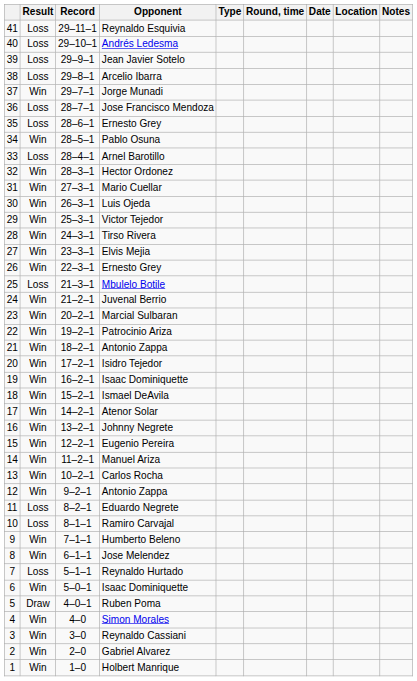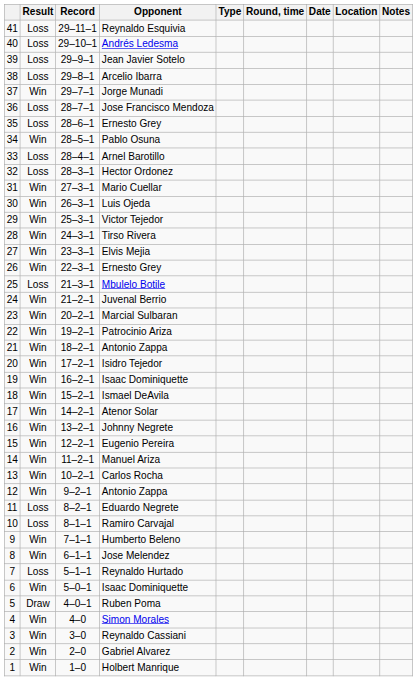Hector Ordonez | Result: Win -> Loss
